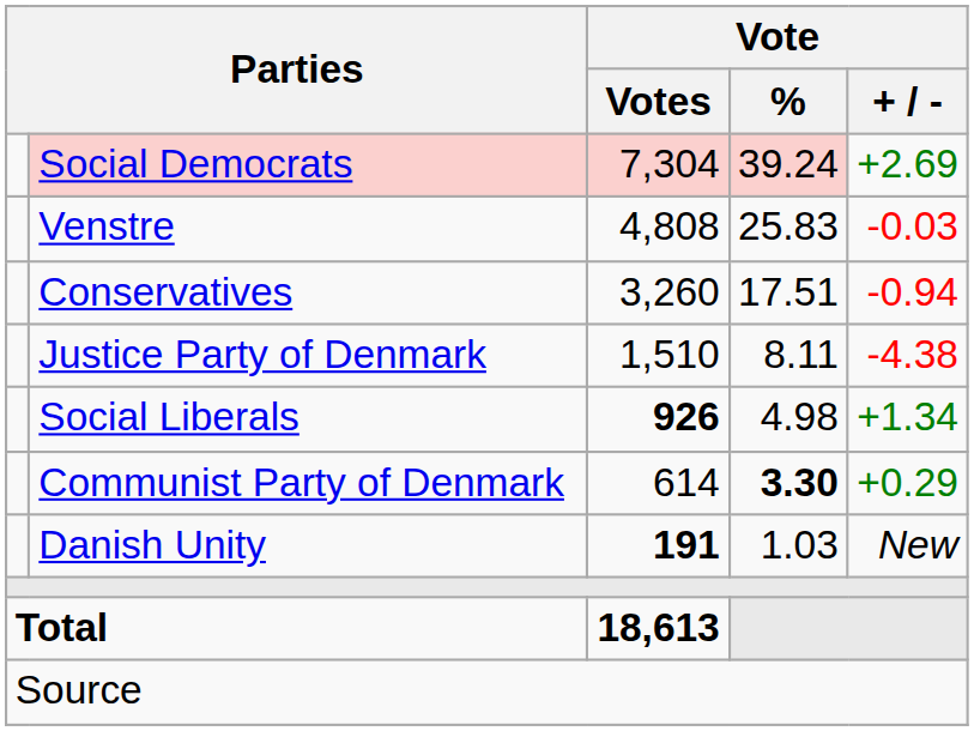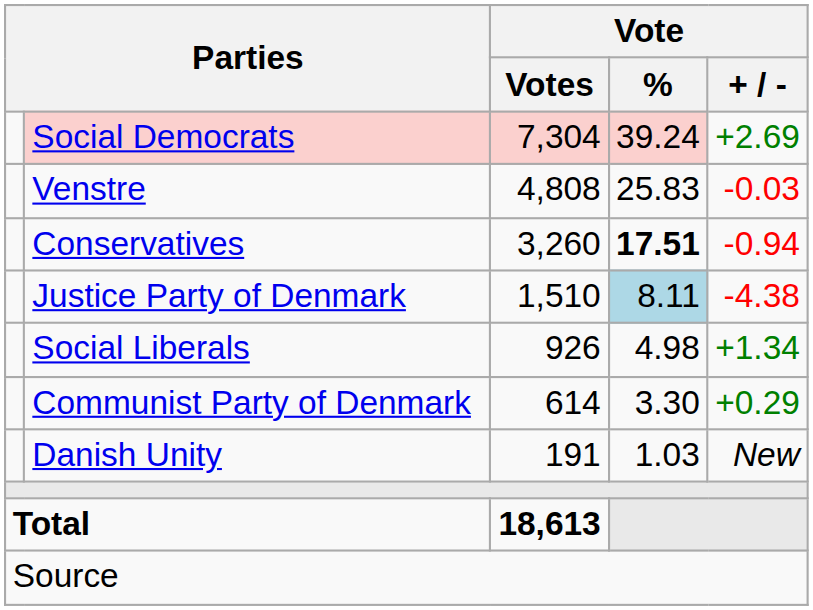Conservatives | Vote / %: normal -> bold
Justice Party of Denmark | Vote / %: no background -> lightblue background
Social Liberals | Vote / Votes: bold -> normal
Communist Party of Denmark | Vote / %: bold -> normal
Danish Unity | Vote / Votes: bold -> normal
